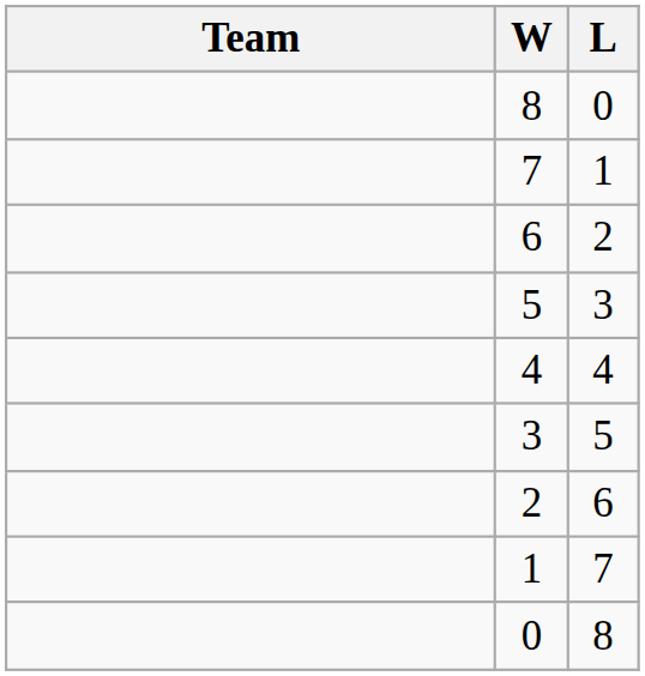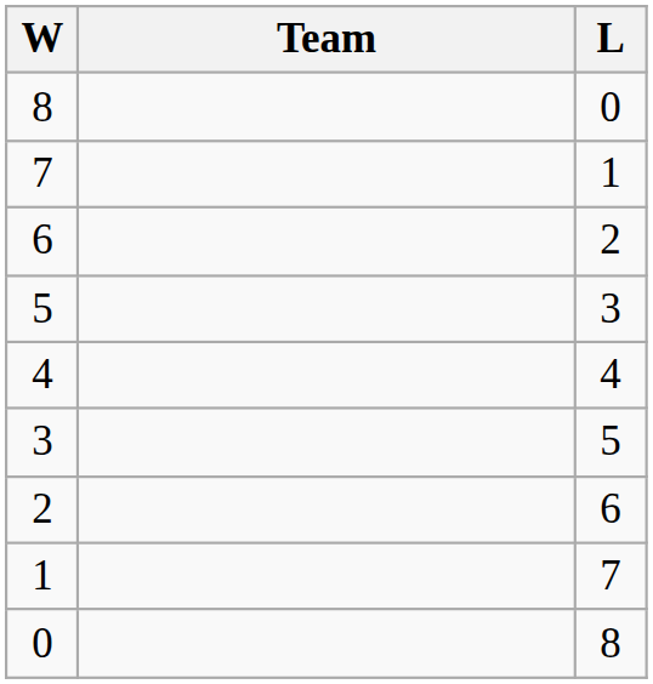columns swapped: Team <-> W
